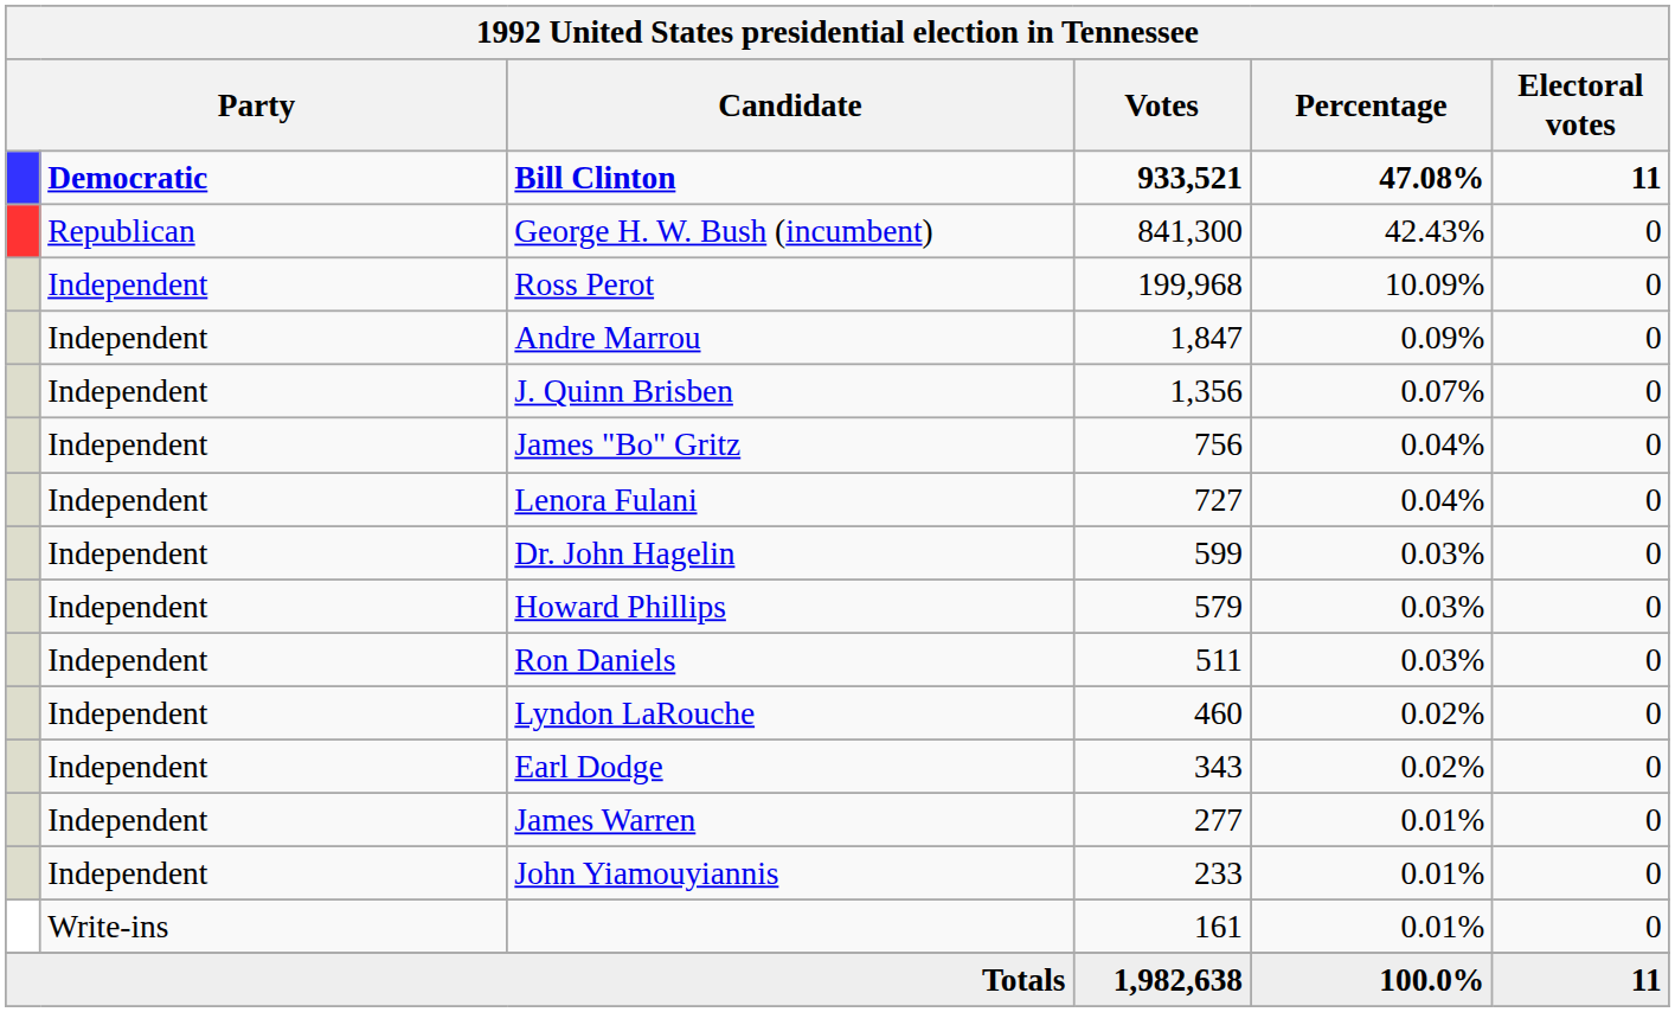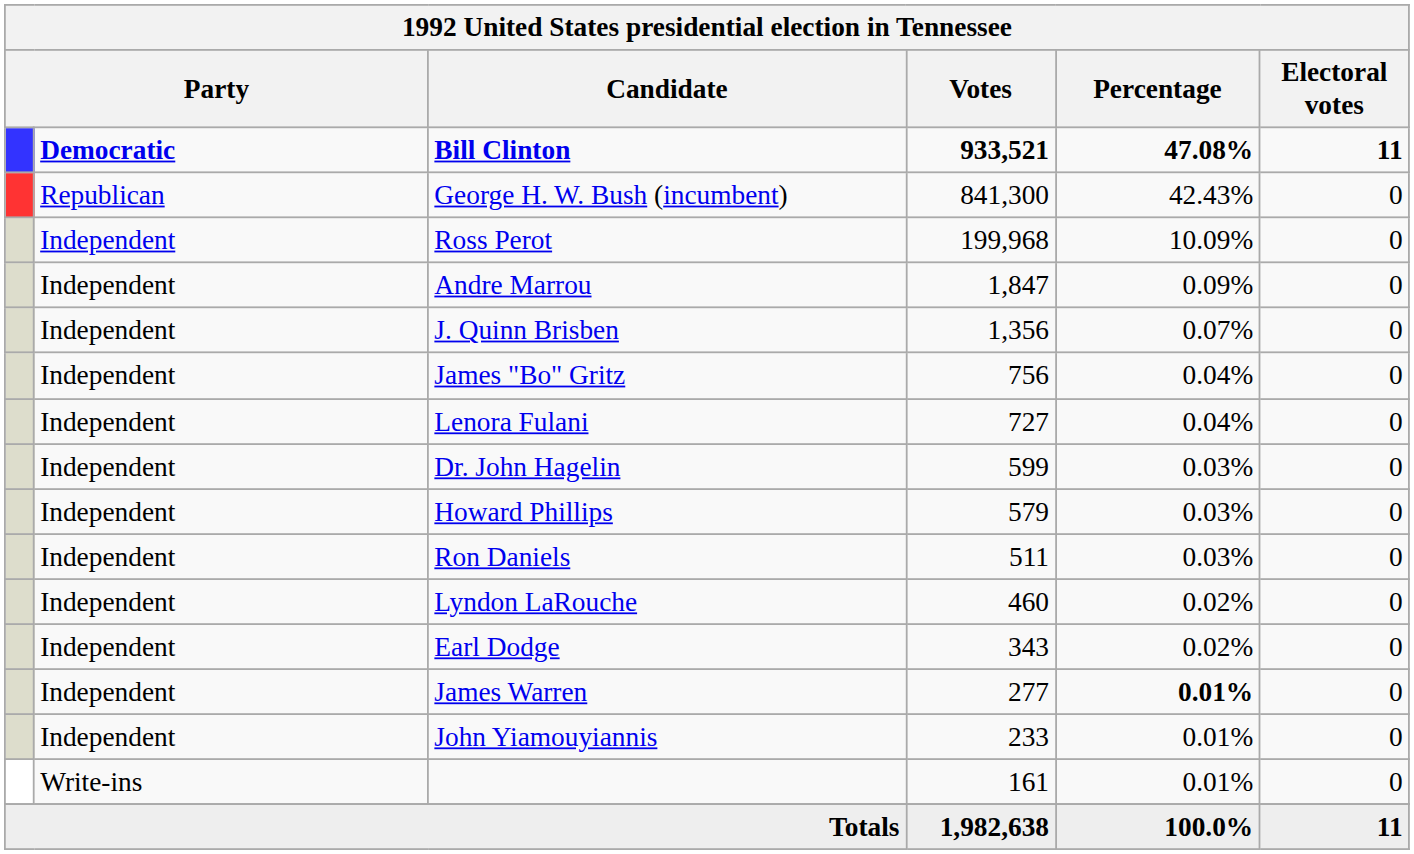James Warren | Percentage: normal -> bold
